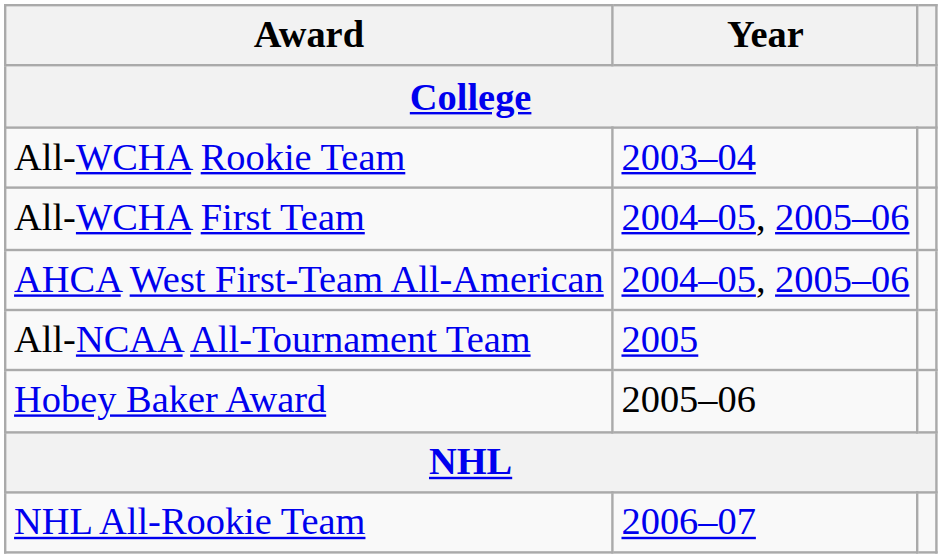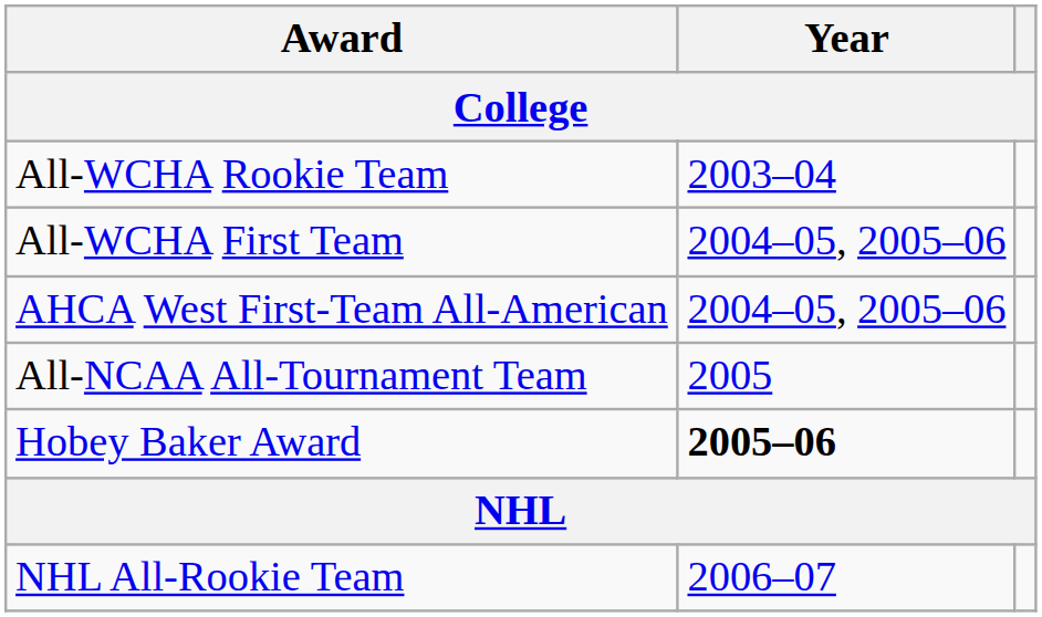Hobey Baker Award | Year: normal -> bold
